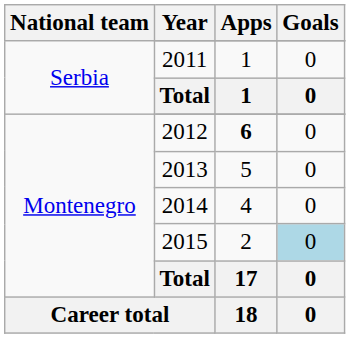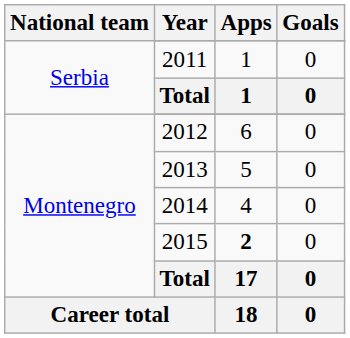2012 | Apps: bold -> normal
2015 | Apps: normal -> bold
2015 | Goals: lightblue background -> no background
